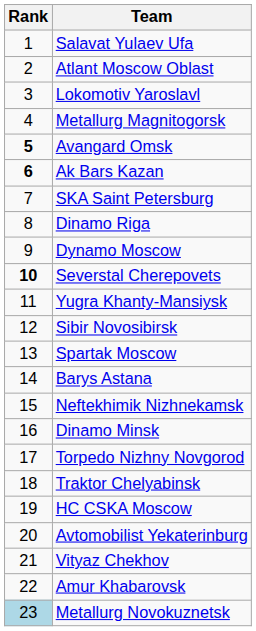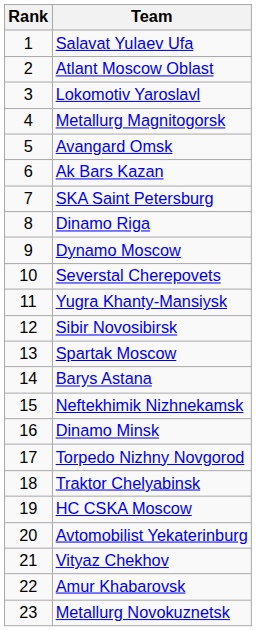Avangard Omsk | Rank: bold -> normal
Ak Bars Kazan | Rank: bold -> normal
Severstal Cherepovets | Rank: bold -> normal
Metallurg Novokuznetsk | Rank: lightblue background -> no background
